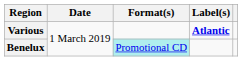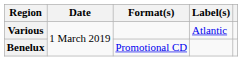Various | Label(s): bold -> normal
Benelux | Format(s): paleturquoise background -> no background
